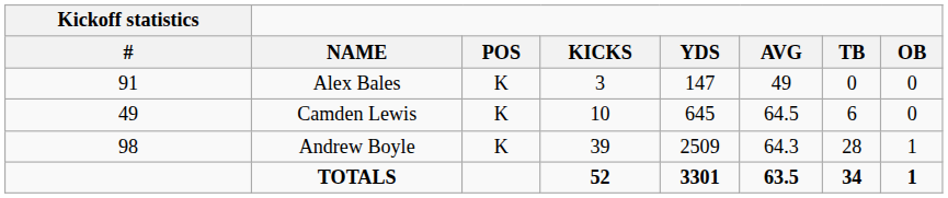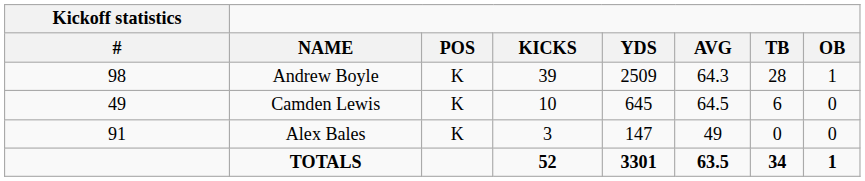rows swapped: Andrew Boyle <-> Alex Bales
